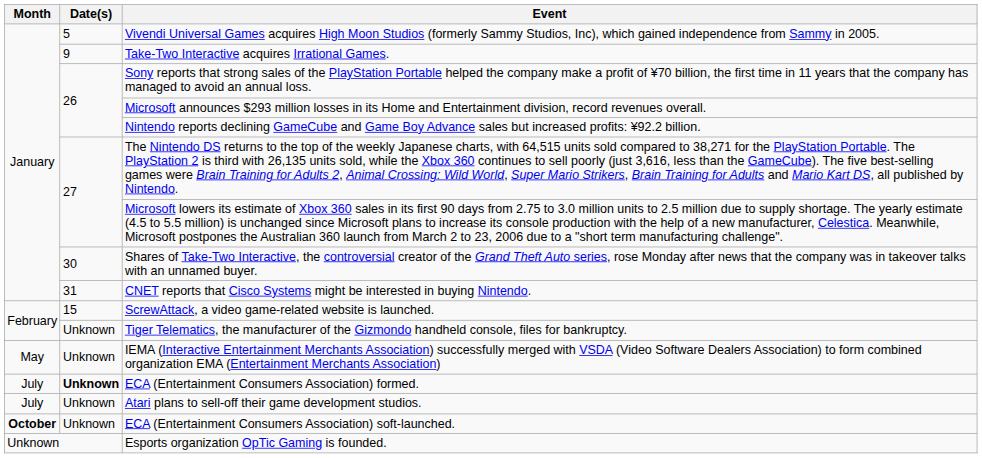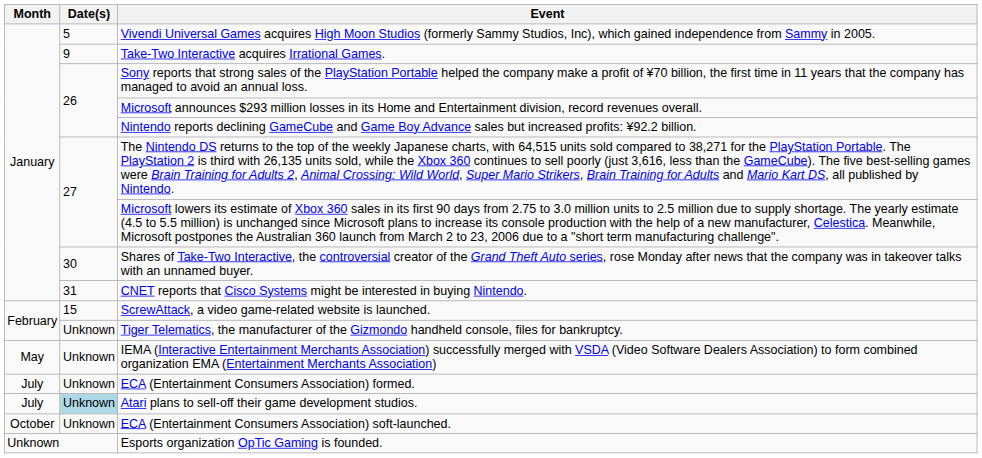ECA (Entertainment Consumers Association) formed. | Date(s): bold -> normal
Atari plans to sell-off their game development studios. | Date(s): no background -> lightblue background
ECA (Entertainment Consumers Association) soft-launched. | Month: bold -> normal
